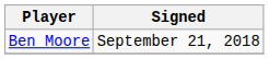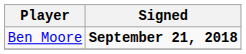Ben Moore | Signed: normal -> bold
